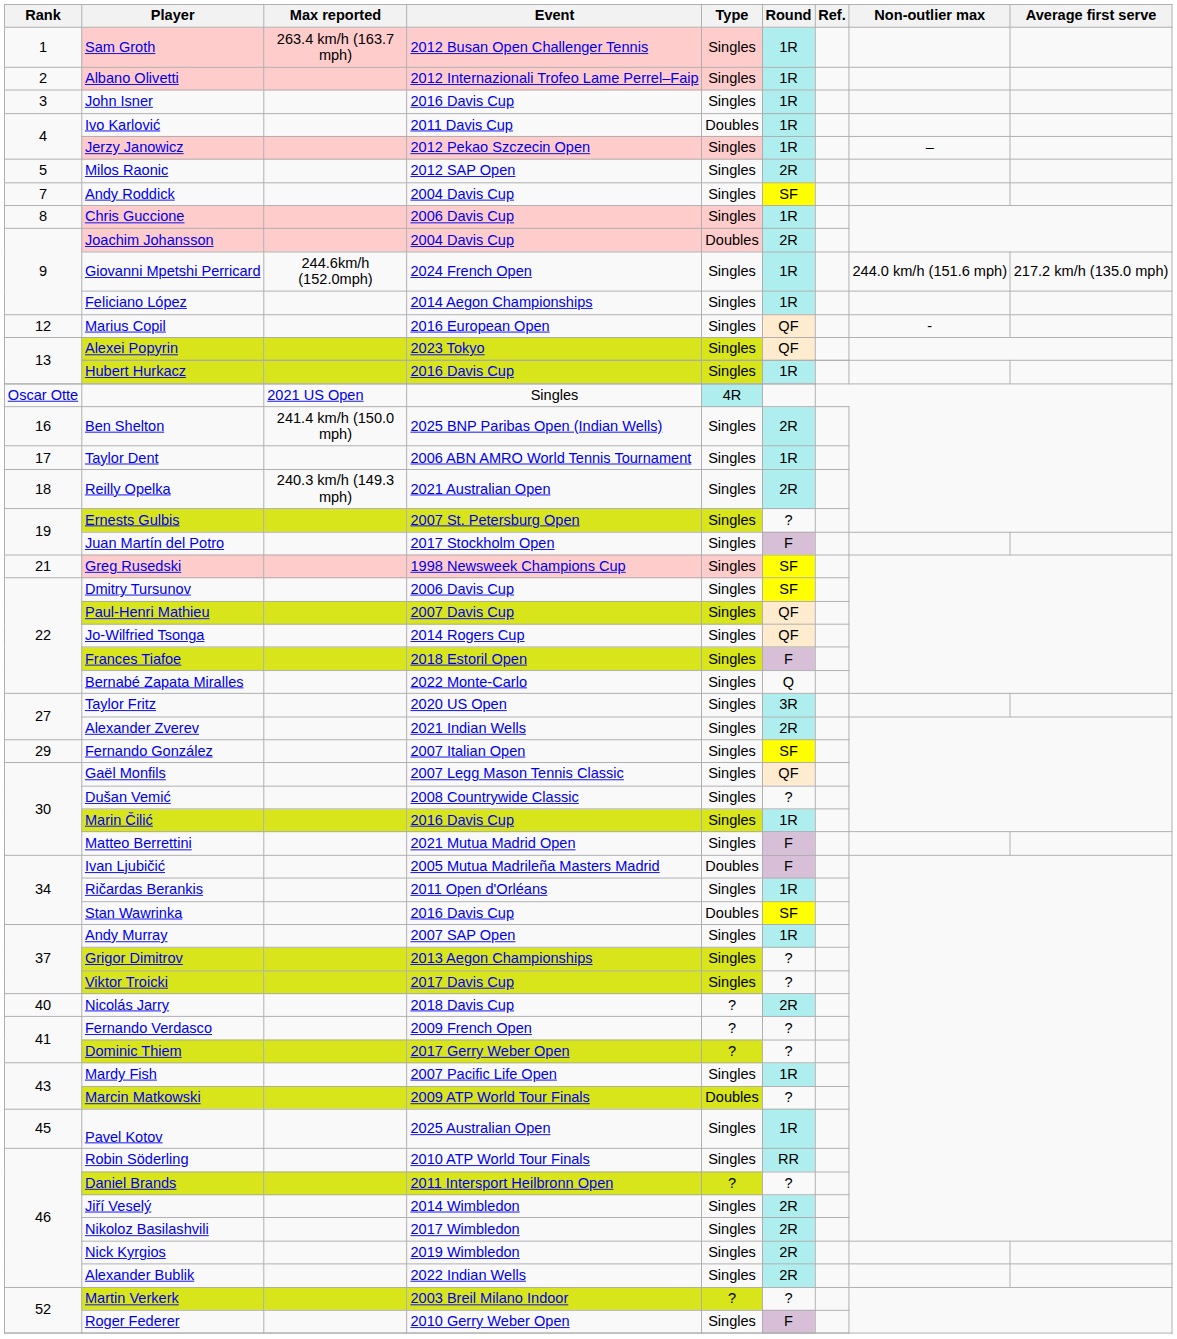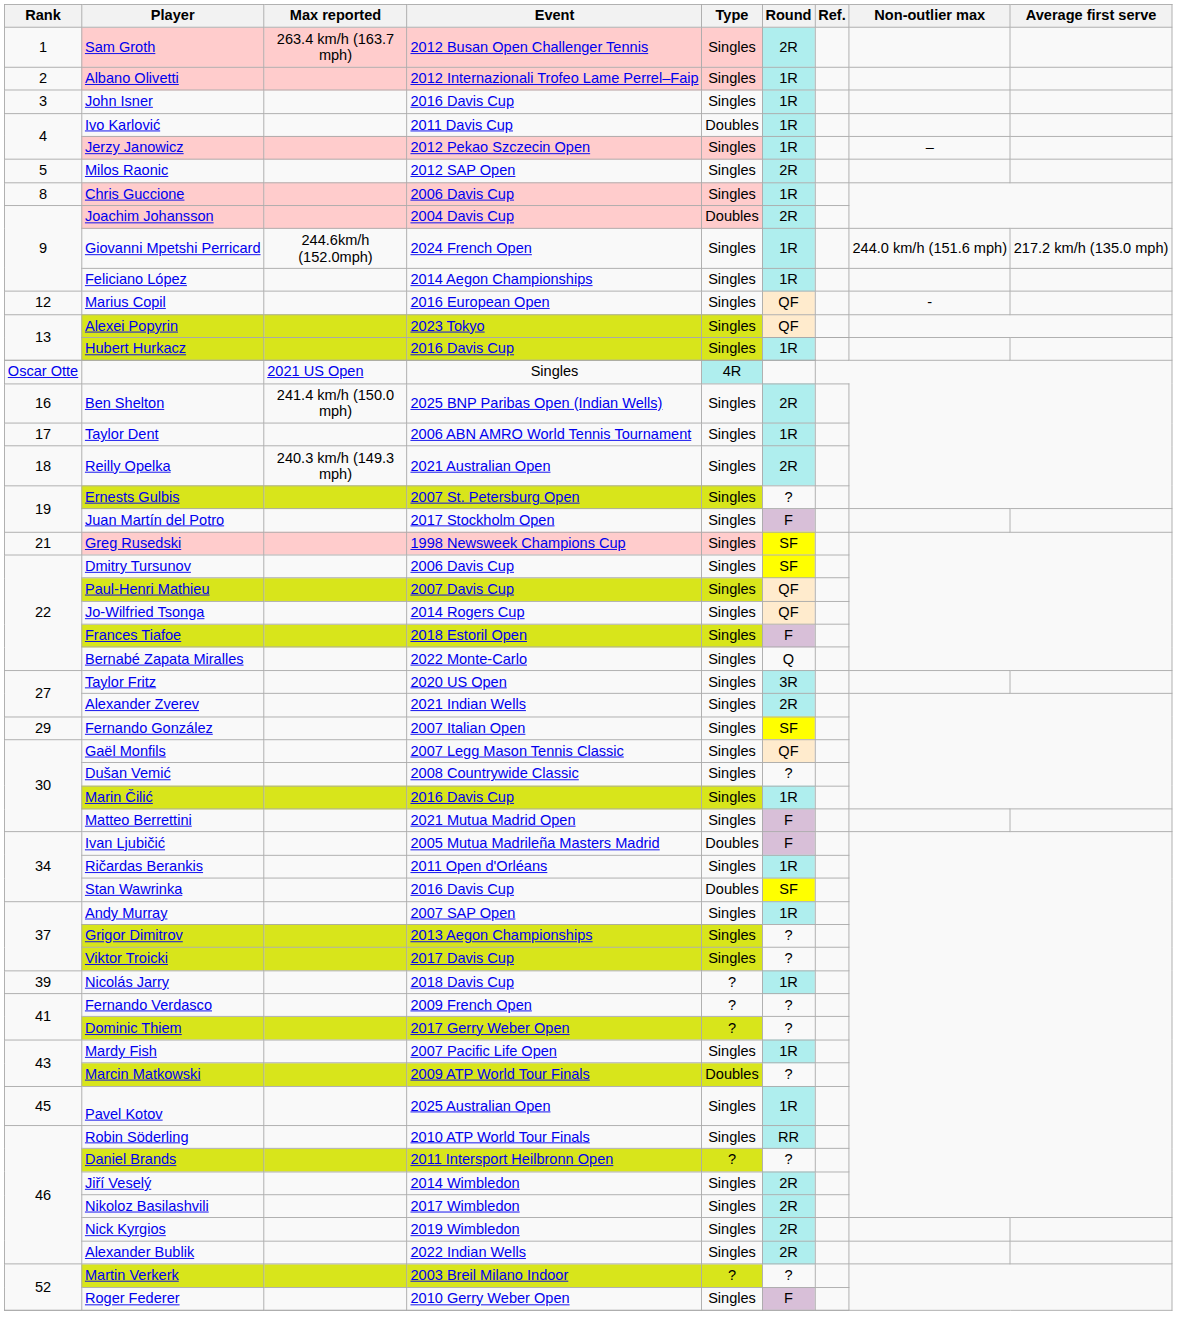Sam Groth | Round: 1R -> 2R
- row: 7 | Andy Roddick | 2004 Davis Cup | Singles | SF
Nicolás Jarry | Rank: 40 -> 39
Nicolás Jarry | Round: 2R -> 1R
